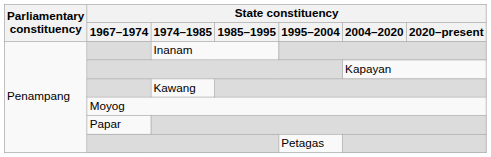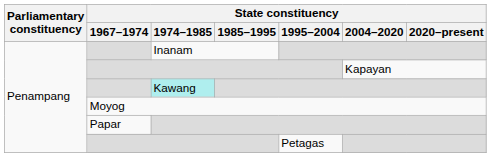Kawang | State constituency / 1974–1985: no background -> paleturquoise background
